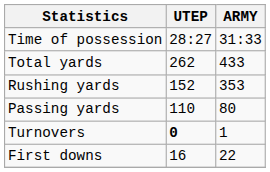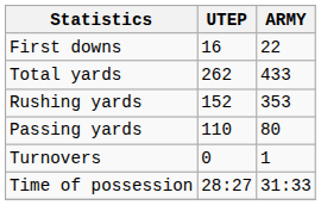rows swapped: First downs <-> Time of possession
Turnovers | UTEP: bold -> normal
